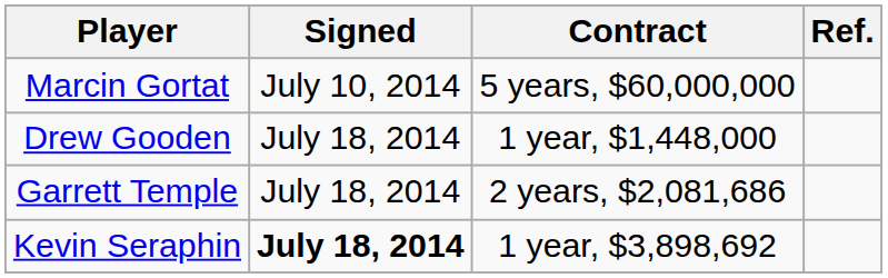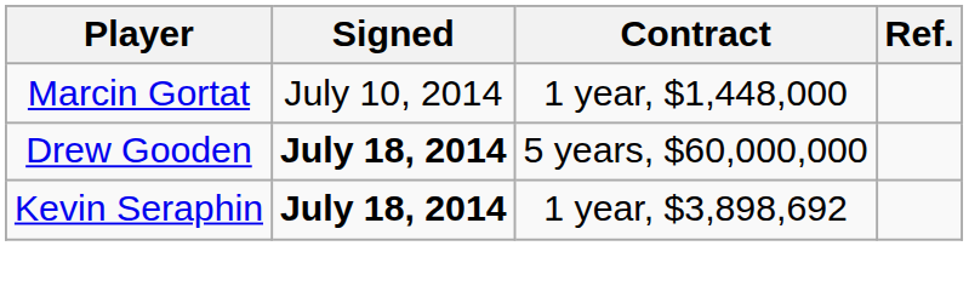Marcin Gortat | Contract: 5 years, $60,000,000 -> 1 year, $1,448,000
Drew Gooden | Signed: normal -> bold
Drew Gooden | Contract: 1 year, $1,448,000 -> 5 years, $60,000,000
- row: Garrett Temple | July 18, 2014 | 2 years, $2,081,686
